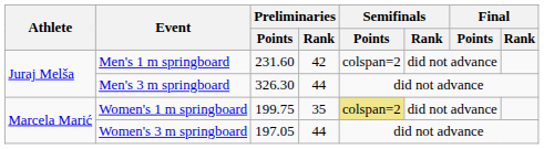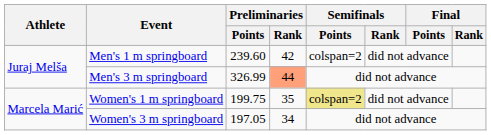Men's 1 m springboard | Preliminaries / Points: 231.60 -> 239.60
Men's 3 m springboard | Preliminaries / Points: 326.30 -> 326.99
Men's 3 m springboard | Preliminaries / Rank: no background -> lightsalmon background
Women's 3 m springboard | Preliminaries / Rank: 44 -> 34
